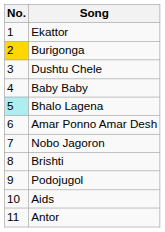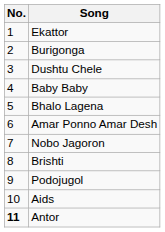Burigonga | No.: gold background -> no background
Bhalo Lagena | No.: paleturquoise background -> no background
Antor | No.: normal -> bold
